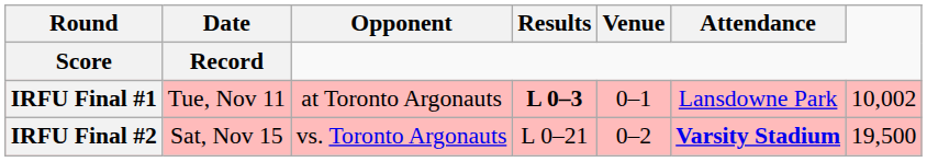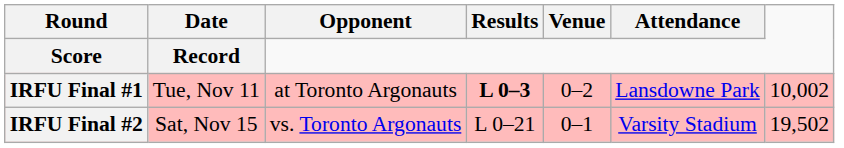IRFU Final #1 | Venue: 0–1 -> 0–2
IRFU Final #2 | Venue: 0–2 -> 0–1
IRFU Final #2 | Attendance: bold -> normal
IRFU Final #2 | column 7: 19,500 -> 19,502
